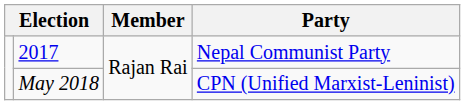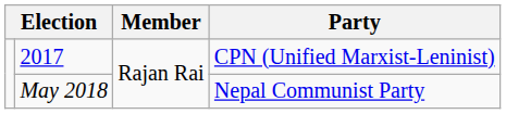2017 | Party: Nepal Communist Party -> CPN (Unified Marxist-Leninist)
May 2018 | Party: CPN (Unified Marxist-Leninist) -> Nepal Communist Party
